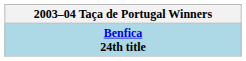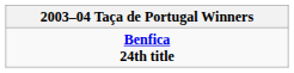row 2 | column 1: lightblue background -> no background
